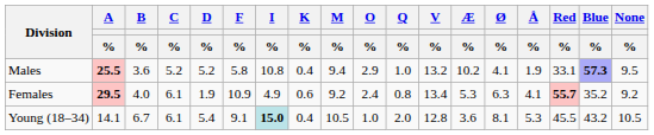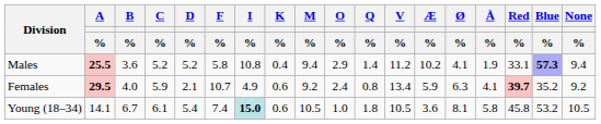Males | Q / %: 1.0 -> 1.4
Males | V / %: 13.2 -> 11.2
Males | None / %: 9.5 -> 9.4
Females | C / %: 6.1 -> 5.9
Females | D / %: 1.9 -> 2.1
Females | F / %: 10.9 -> 10.7
Females | Æ / %: 5.3 -> 5.9
Females | Red / %: 55.7 -> 39.7
Young (18–34) | F / %: 9.1 -> 7.4
Young (18–34) | K / %: 0.4 -> 0.6
Young (18–34) | Q / %: 2.0 -> 1.8
Young (18–34) | V / %: 12.8 -> 10.5
Young (18–34) | Å / %: 5.3 -> 5.8
Young (18–34) | Red / %: 45.5 -> 45.8
Young (18–34) | Blue / %: 43.2 -> 53.2
